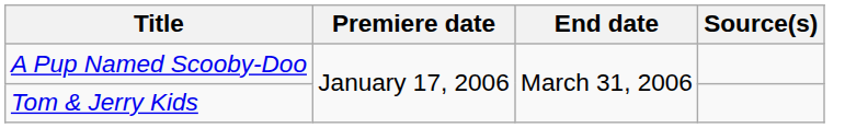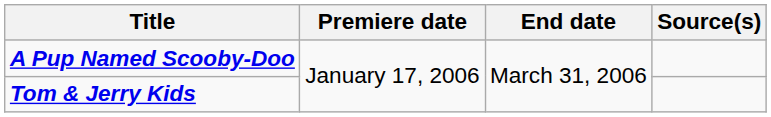A Pup Named Scooby-Doo | Title: normal -> bold
Tom & Jerry Kids | Title: normal -> bold
